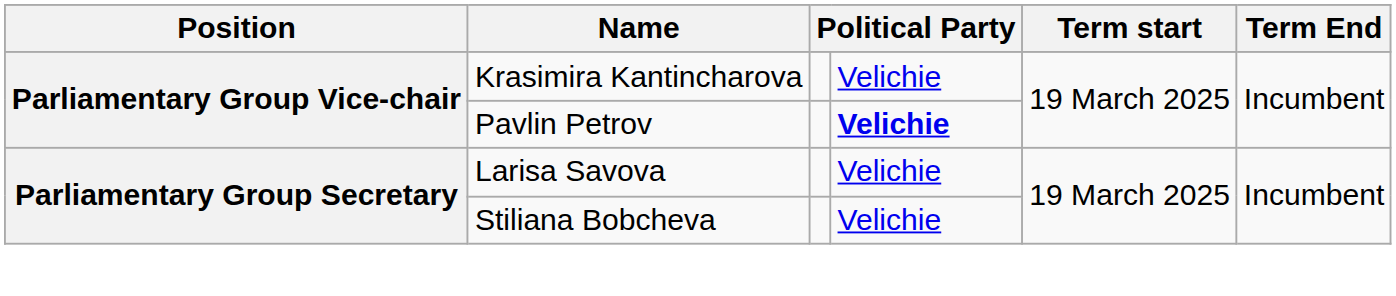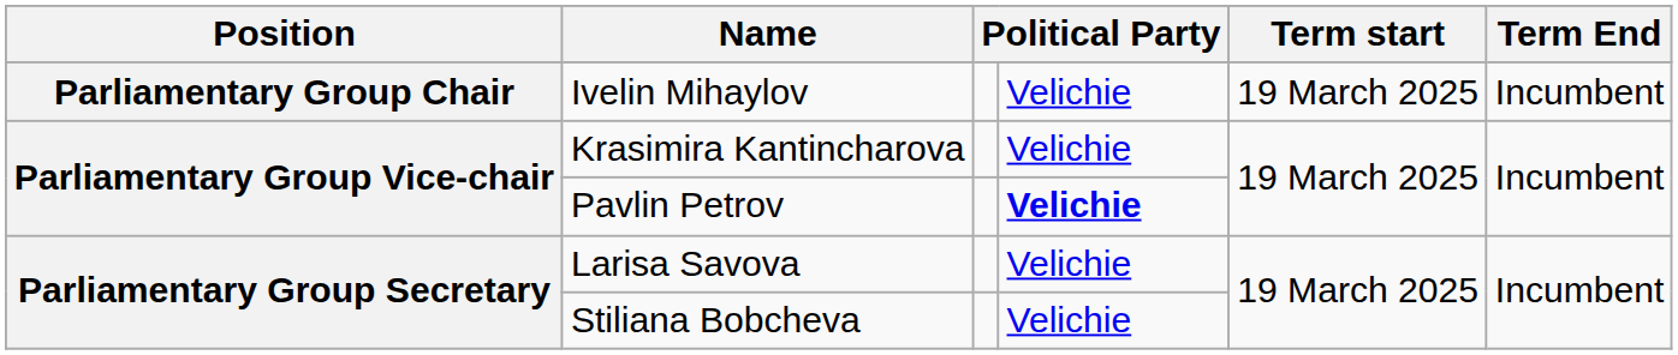+ row: Parliamentary Group Chair | Ivelin Mihaylov | Velichie | 19 March 2025 | Incumbent
